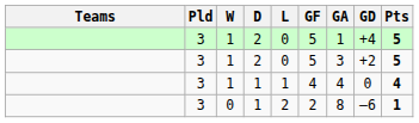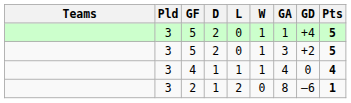columns swapped: W <-> GF
